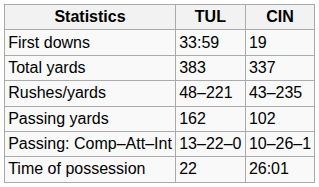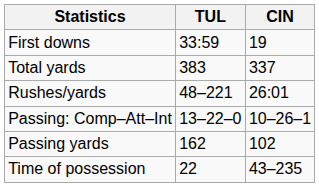Rushes/yards | CIN: 43–235 -> 26:01
rows swapped: Passing yards <-> Passing: Comp–Att–Int
Time of possession | CIN: 26:01 -> 43–235
